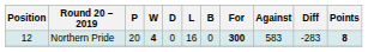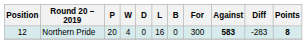Northern Pride | W: bold -> normal
Northern Pride | For: bold -> normal
Northern Pride | Against: normal -> bold
